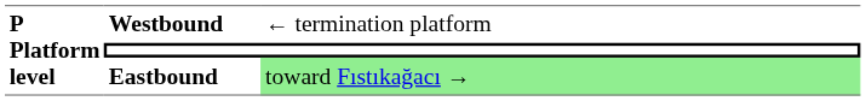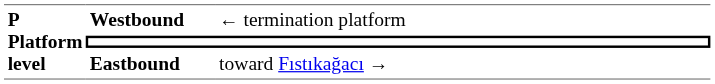Eastbound | column 3: lightgreen background -> no background
